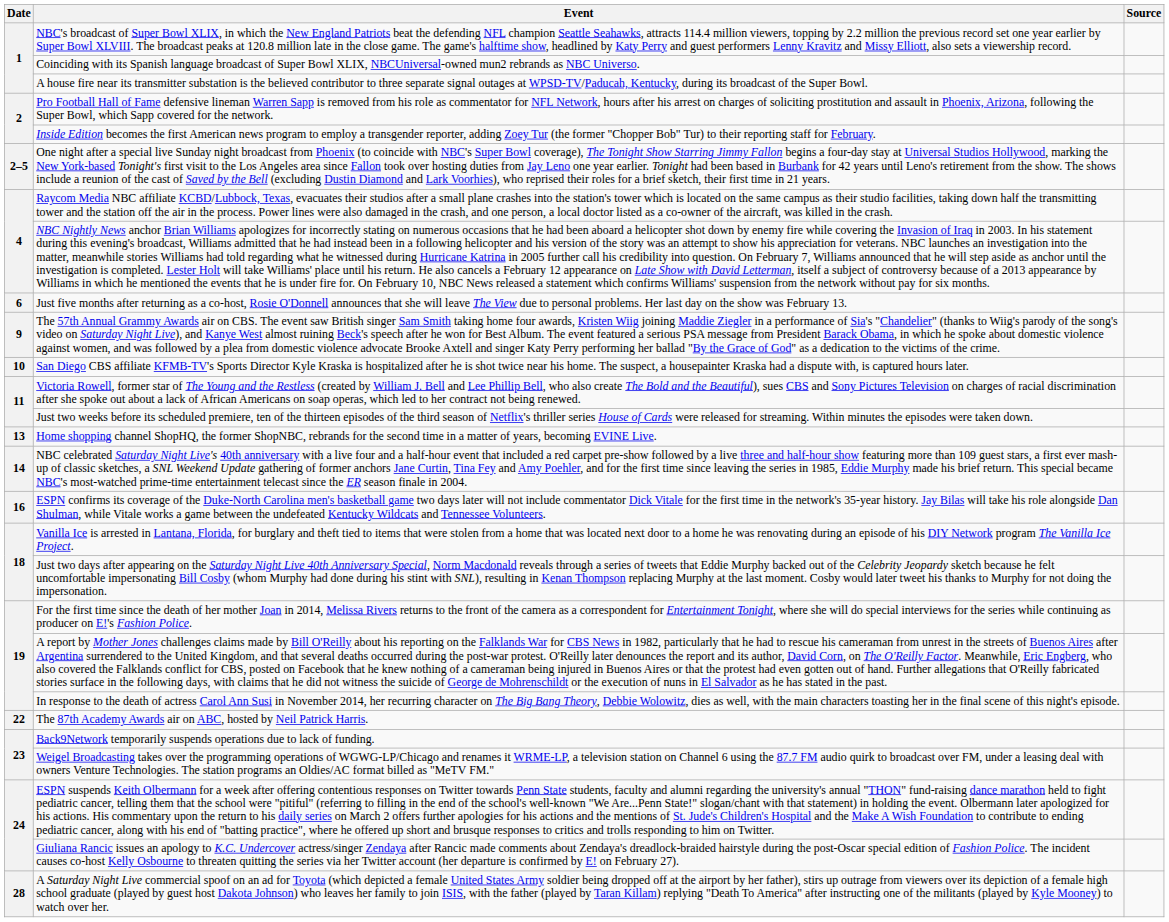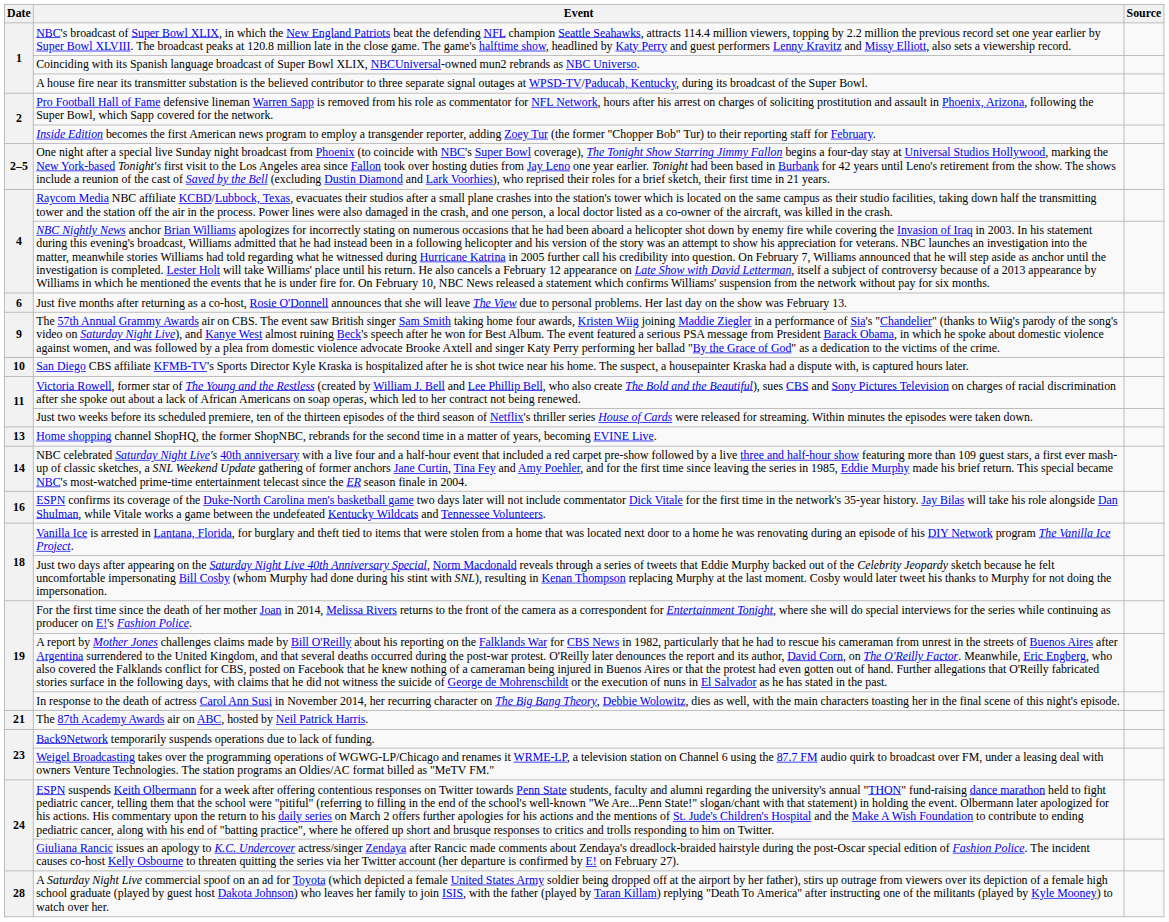row 23 | Date: 22 -> 21
